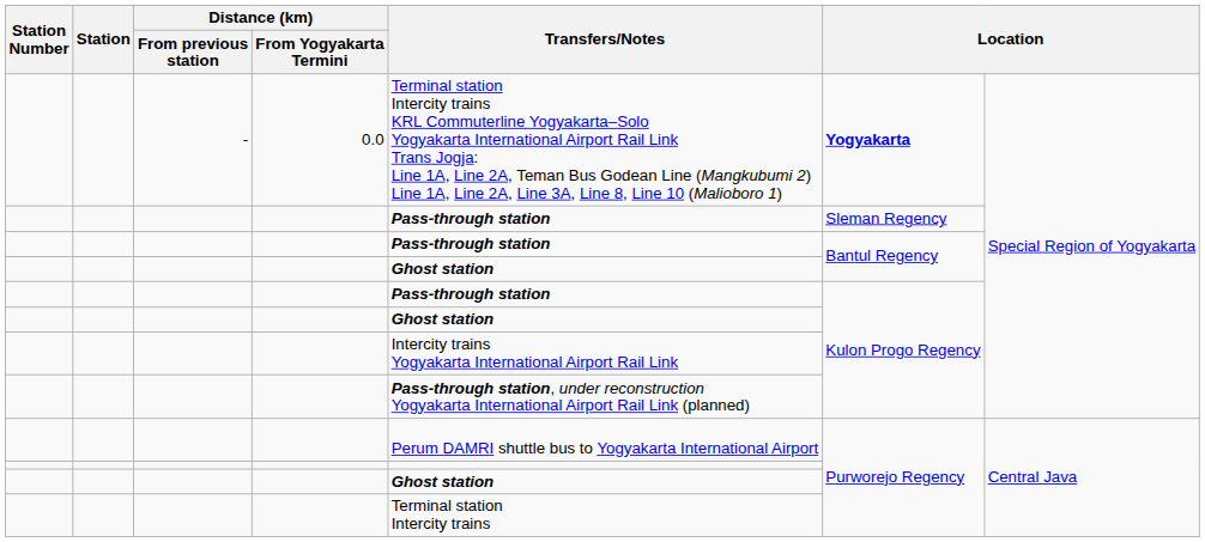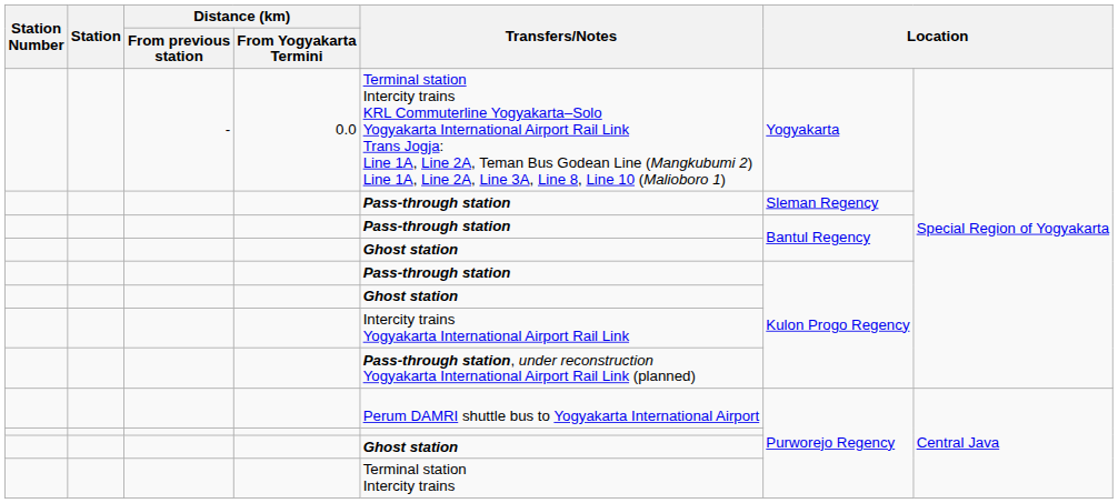- | column 6: bold -> normal
